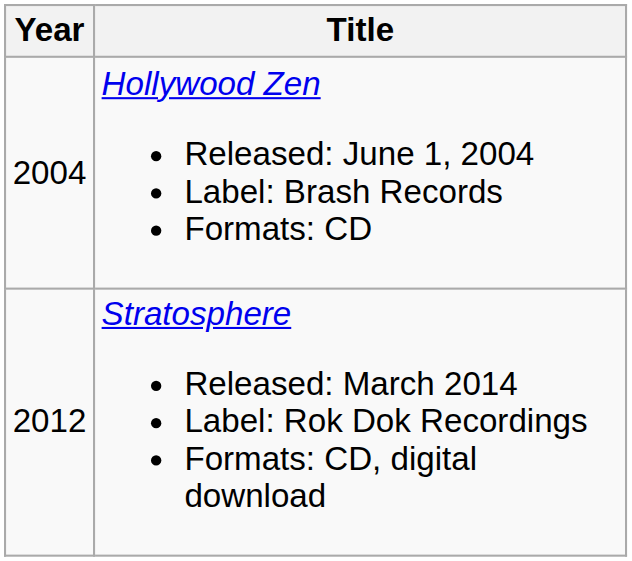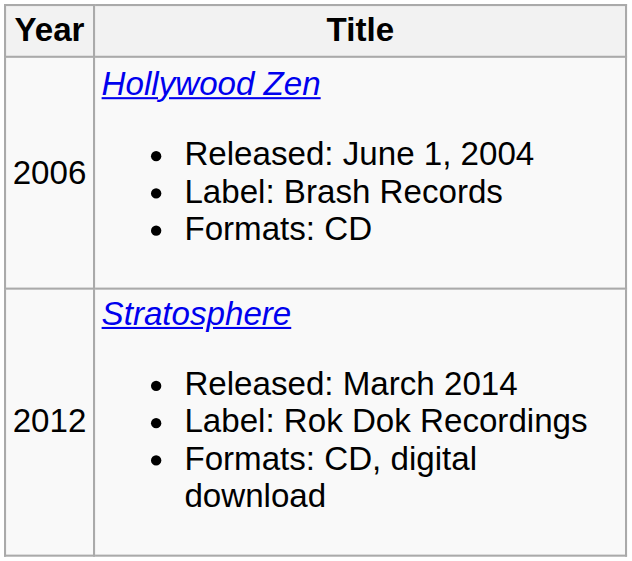row 2 | Year: 2004 -> 2006
